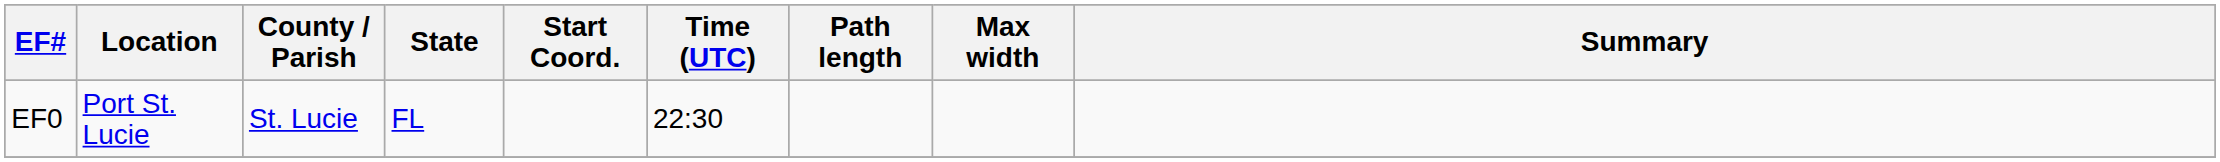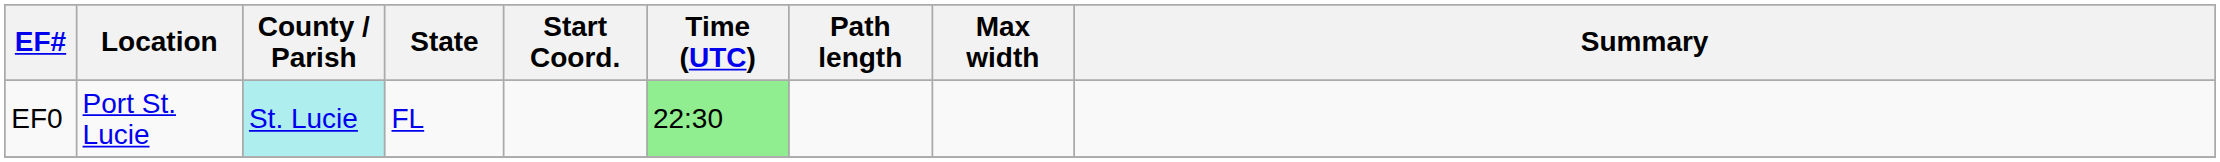EF0 | County / Parish: no background -> paleturquoise background
EF0 | Time (UTC): no background -> lightgreen background
